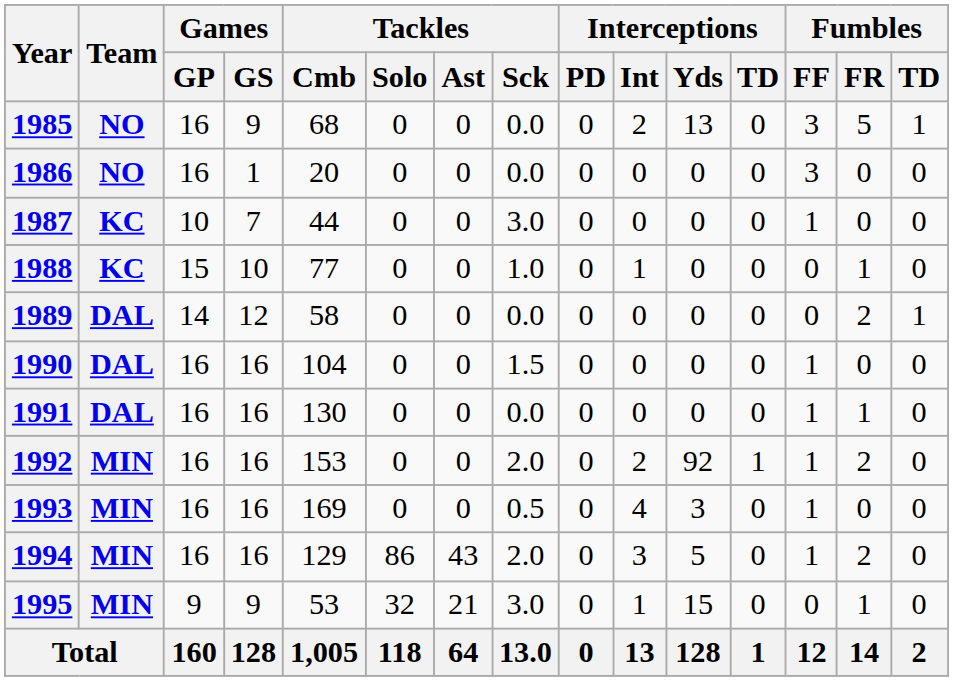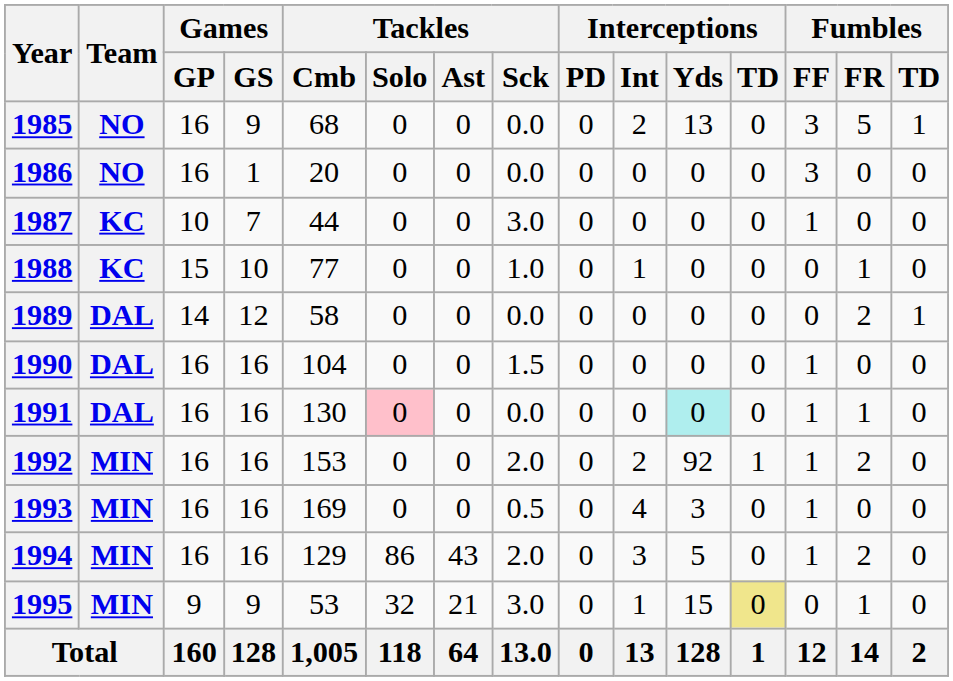1991 | Tackles / Solo: no background -> pink background
1991 | Interceptions / Yds: no background -> paleturquoise background
1995 | Interceptions / TD: no background -> khaki background
